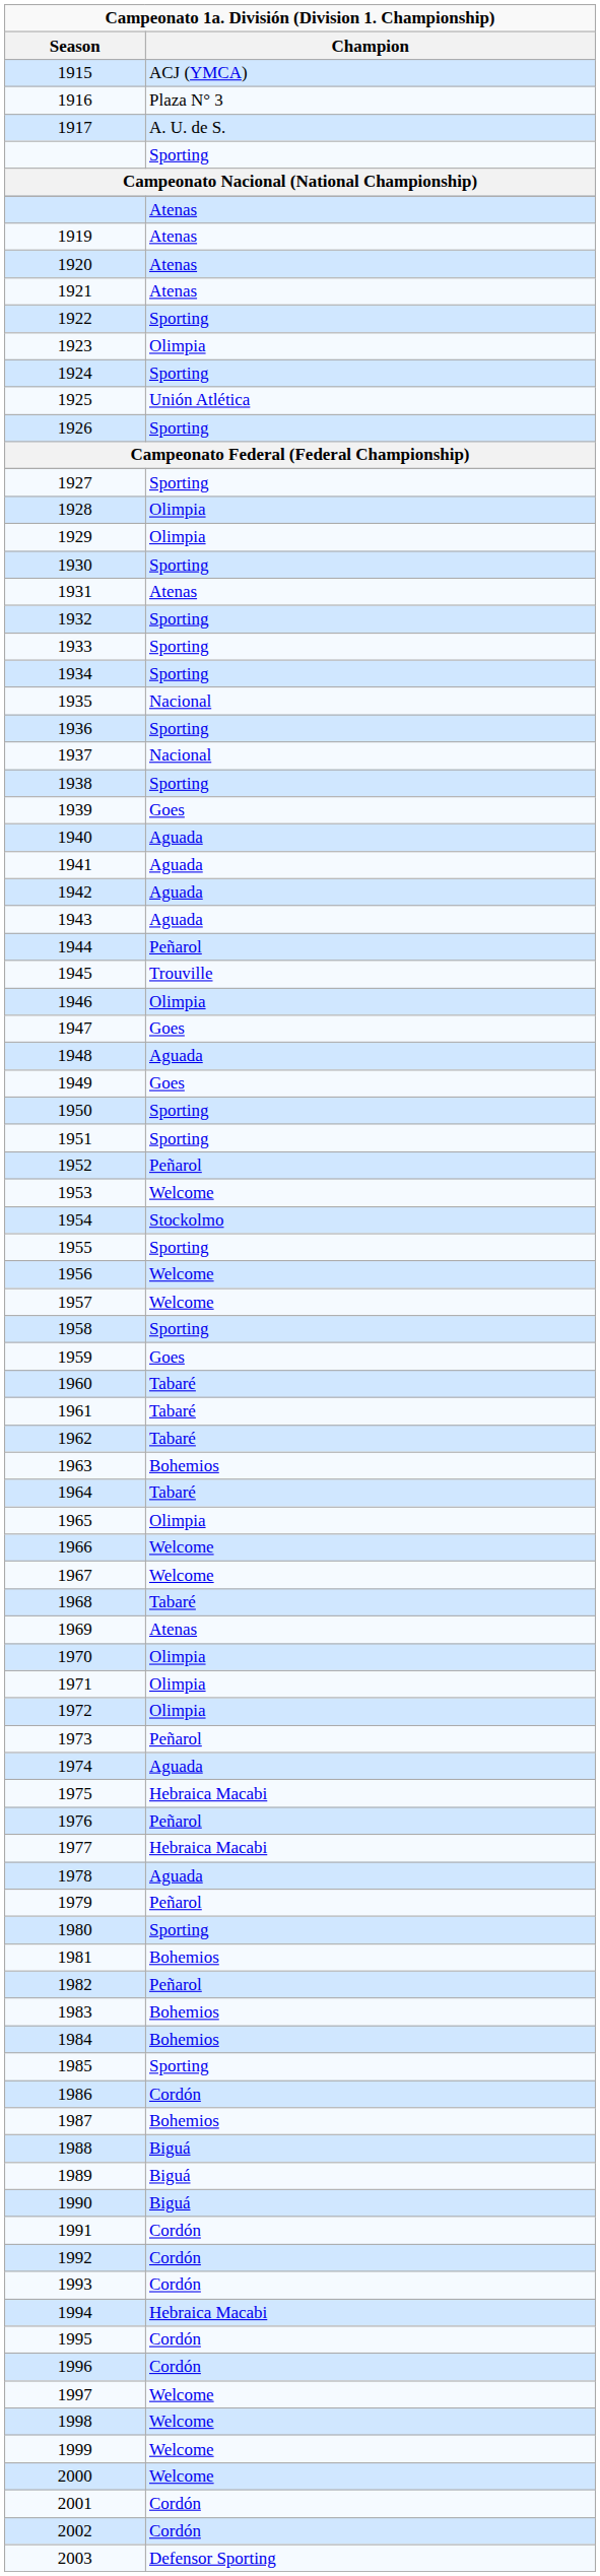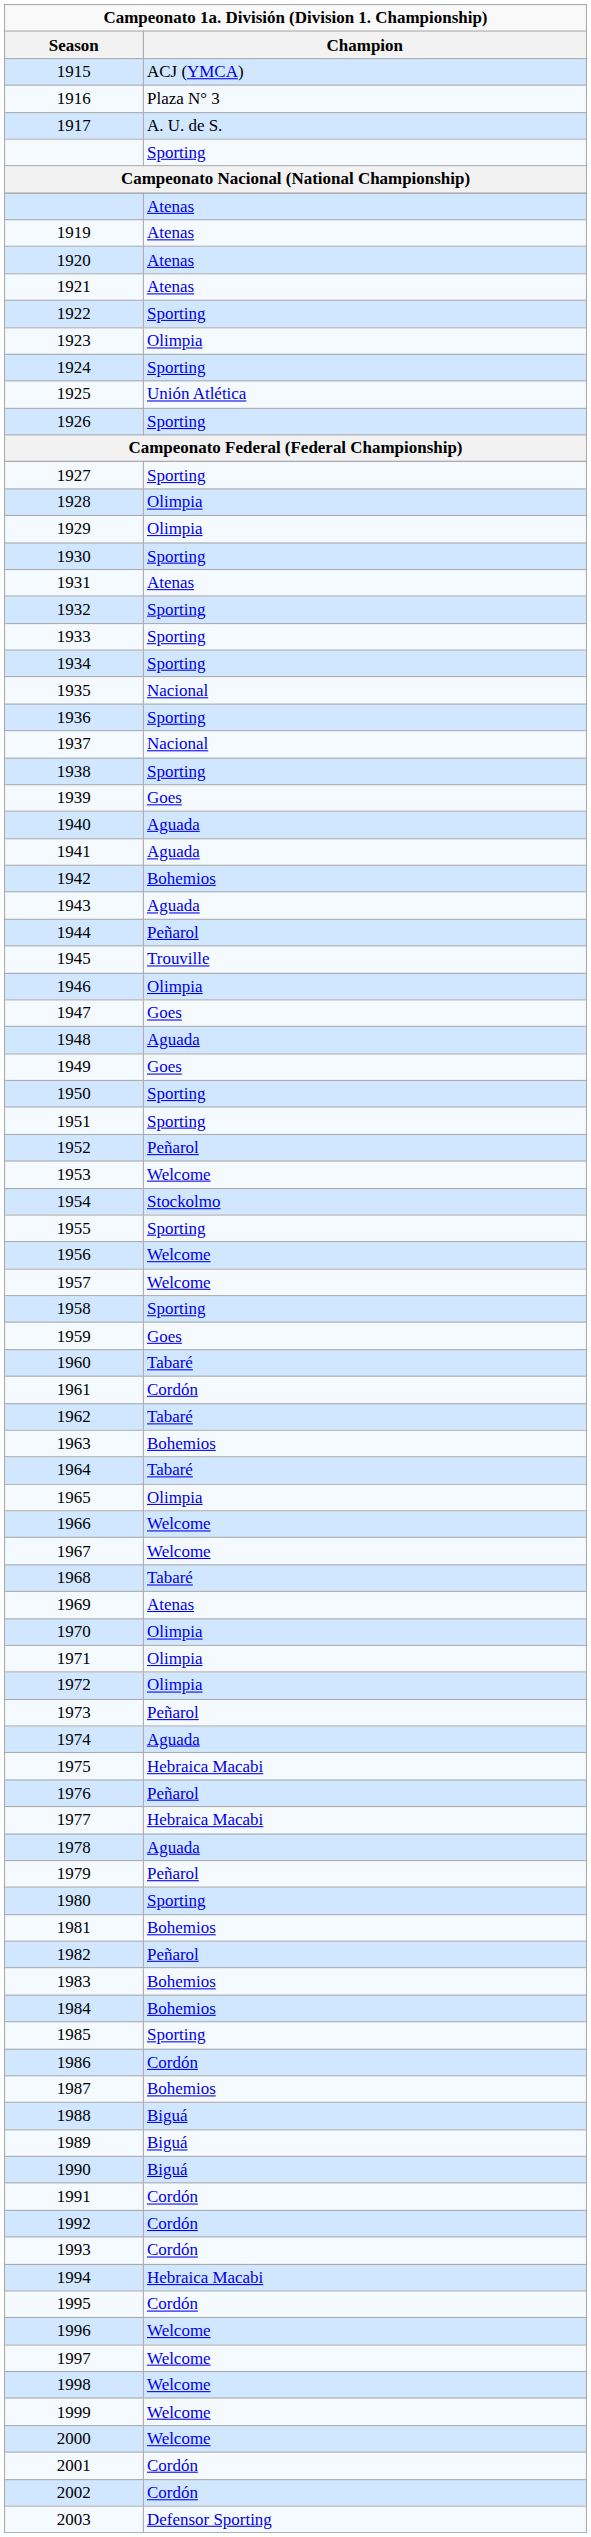row 33 | Champion: Aguada -> Bohemios
row 52 | Champion: Tabaré -> Cordón
row 87 | Champion: Cordón -> Welcome
